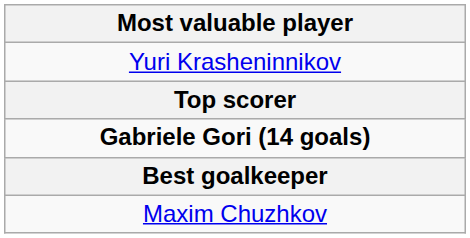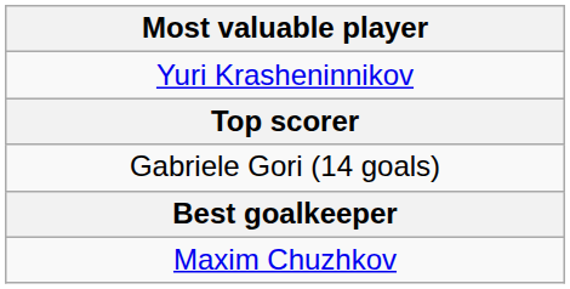row 4 | column 1: bold -> normal
